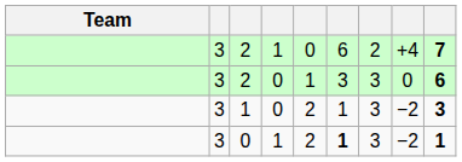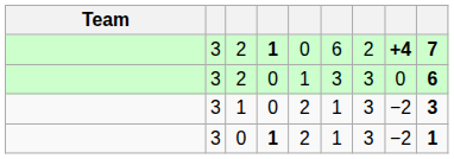row 2 | column 4: normal -> bold
row 2 | column 8: normal -> bold
row 5 | column 4: normal -> bold
row 5 | column 6: bold -> normal
